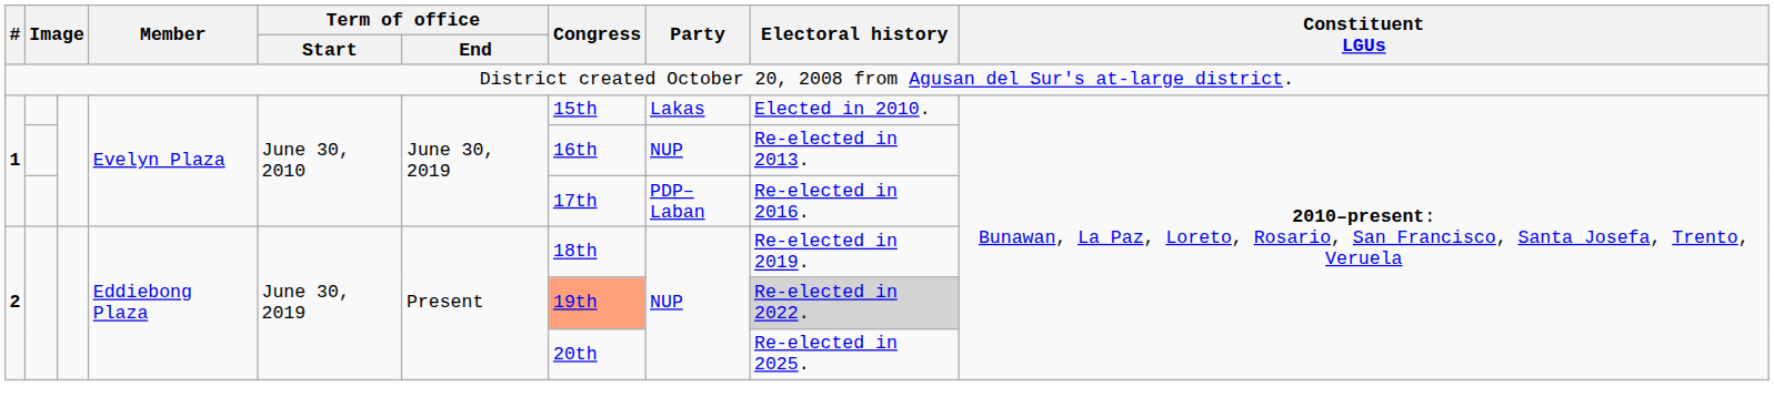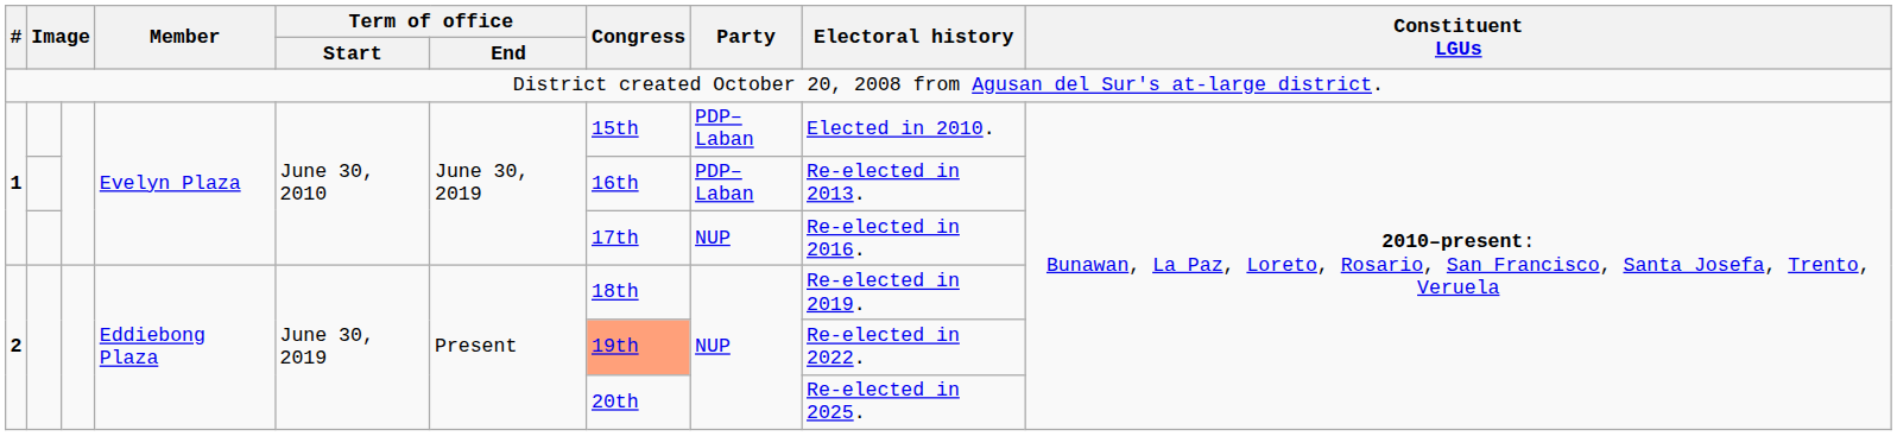row 4 | Party: Lakas -> PDP–Laban
row 5 | Party: NUP -> PDP–Laban
row 6 | Party: PDP–Laban -> NUP
row 8 | Electoral history: lightgrey background -> no background
